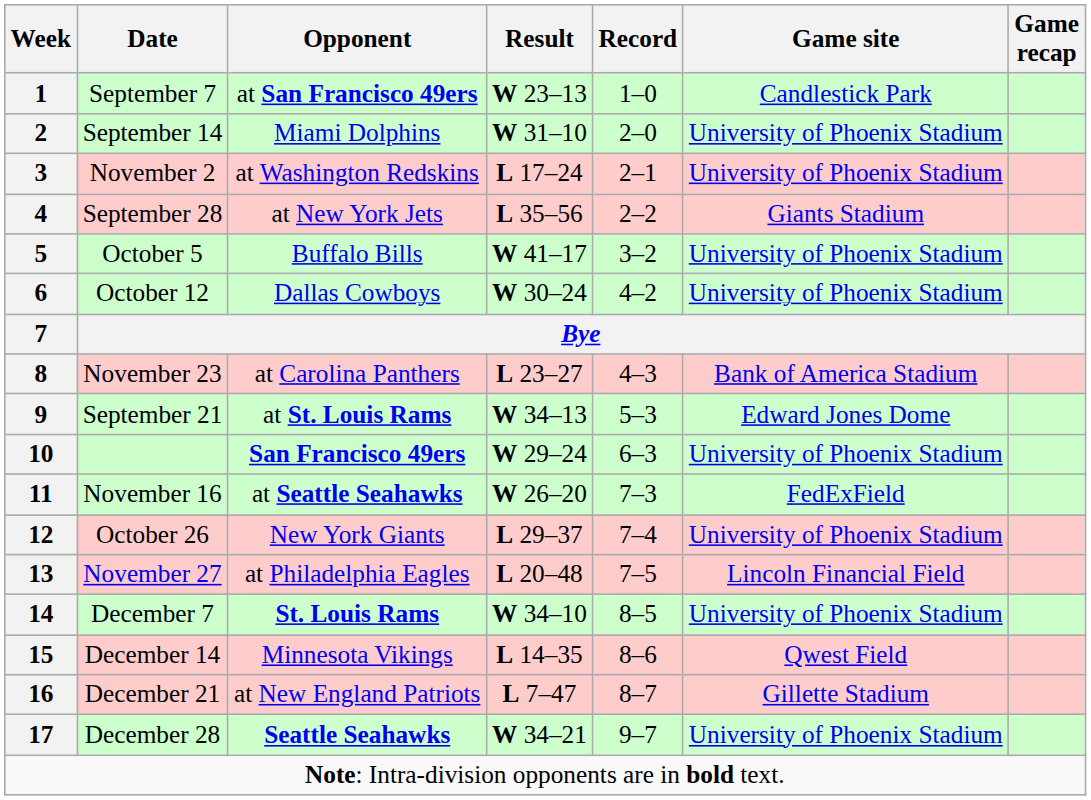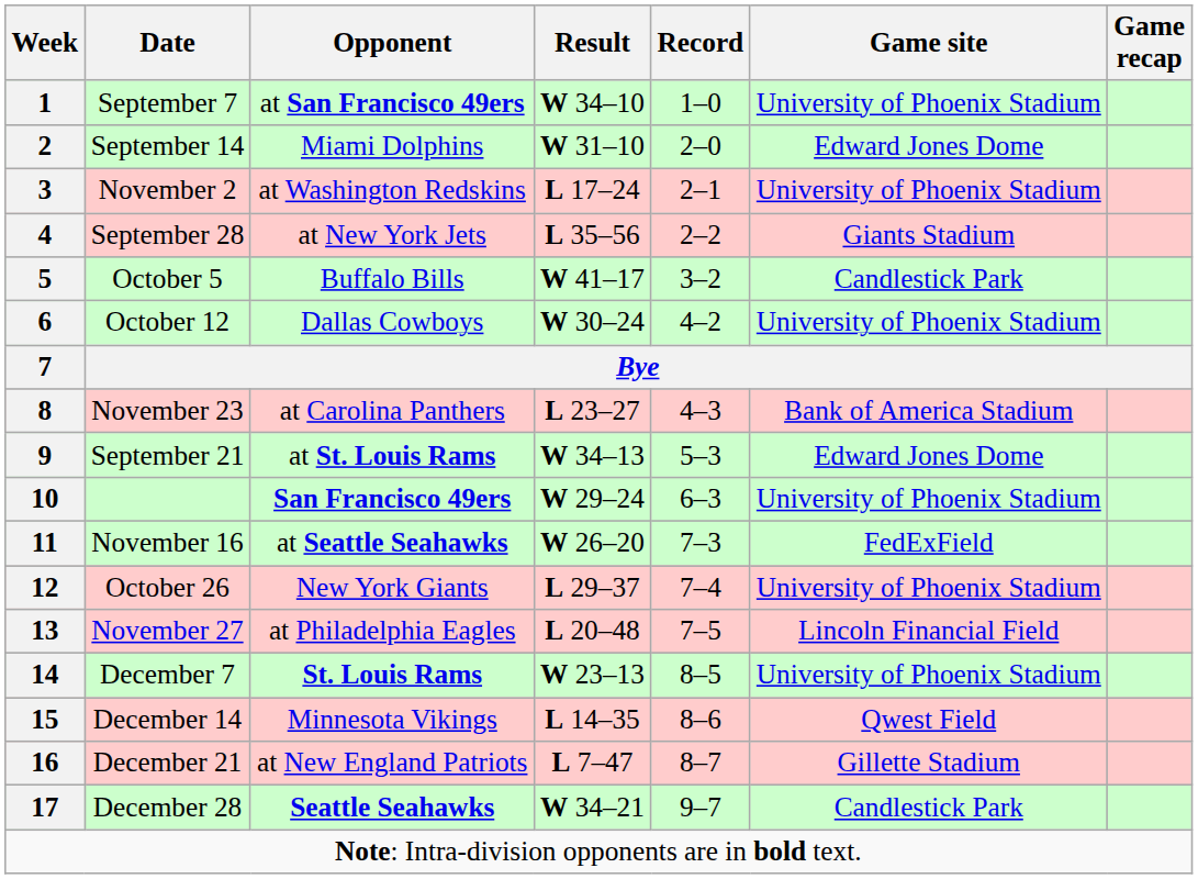1 | Result: W 23–13 -> W 34–10
1 | Game site: Candlestick Park -> University of Phoenix Stadium
2 | Game site: University of Phoenix Stadium -> Edward Jones Dome
5 | Game site: University of Phoenix Stadium -> Candlestick Park
14 | Result: W 34–10 -> W 23–13
17 | Game site: University of Phoenix Stadium -> Candlestick Park
